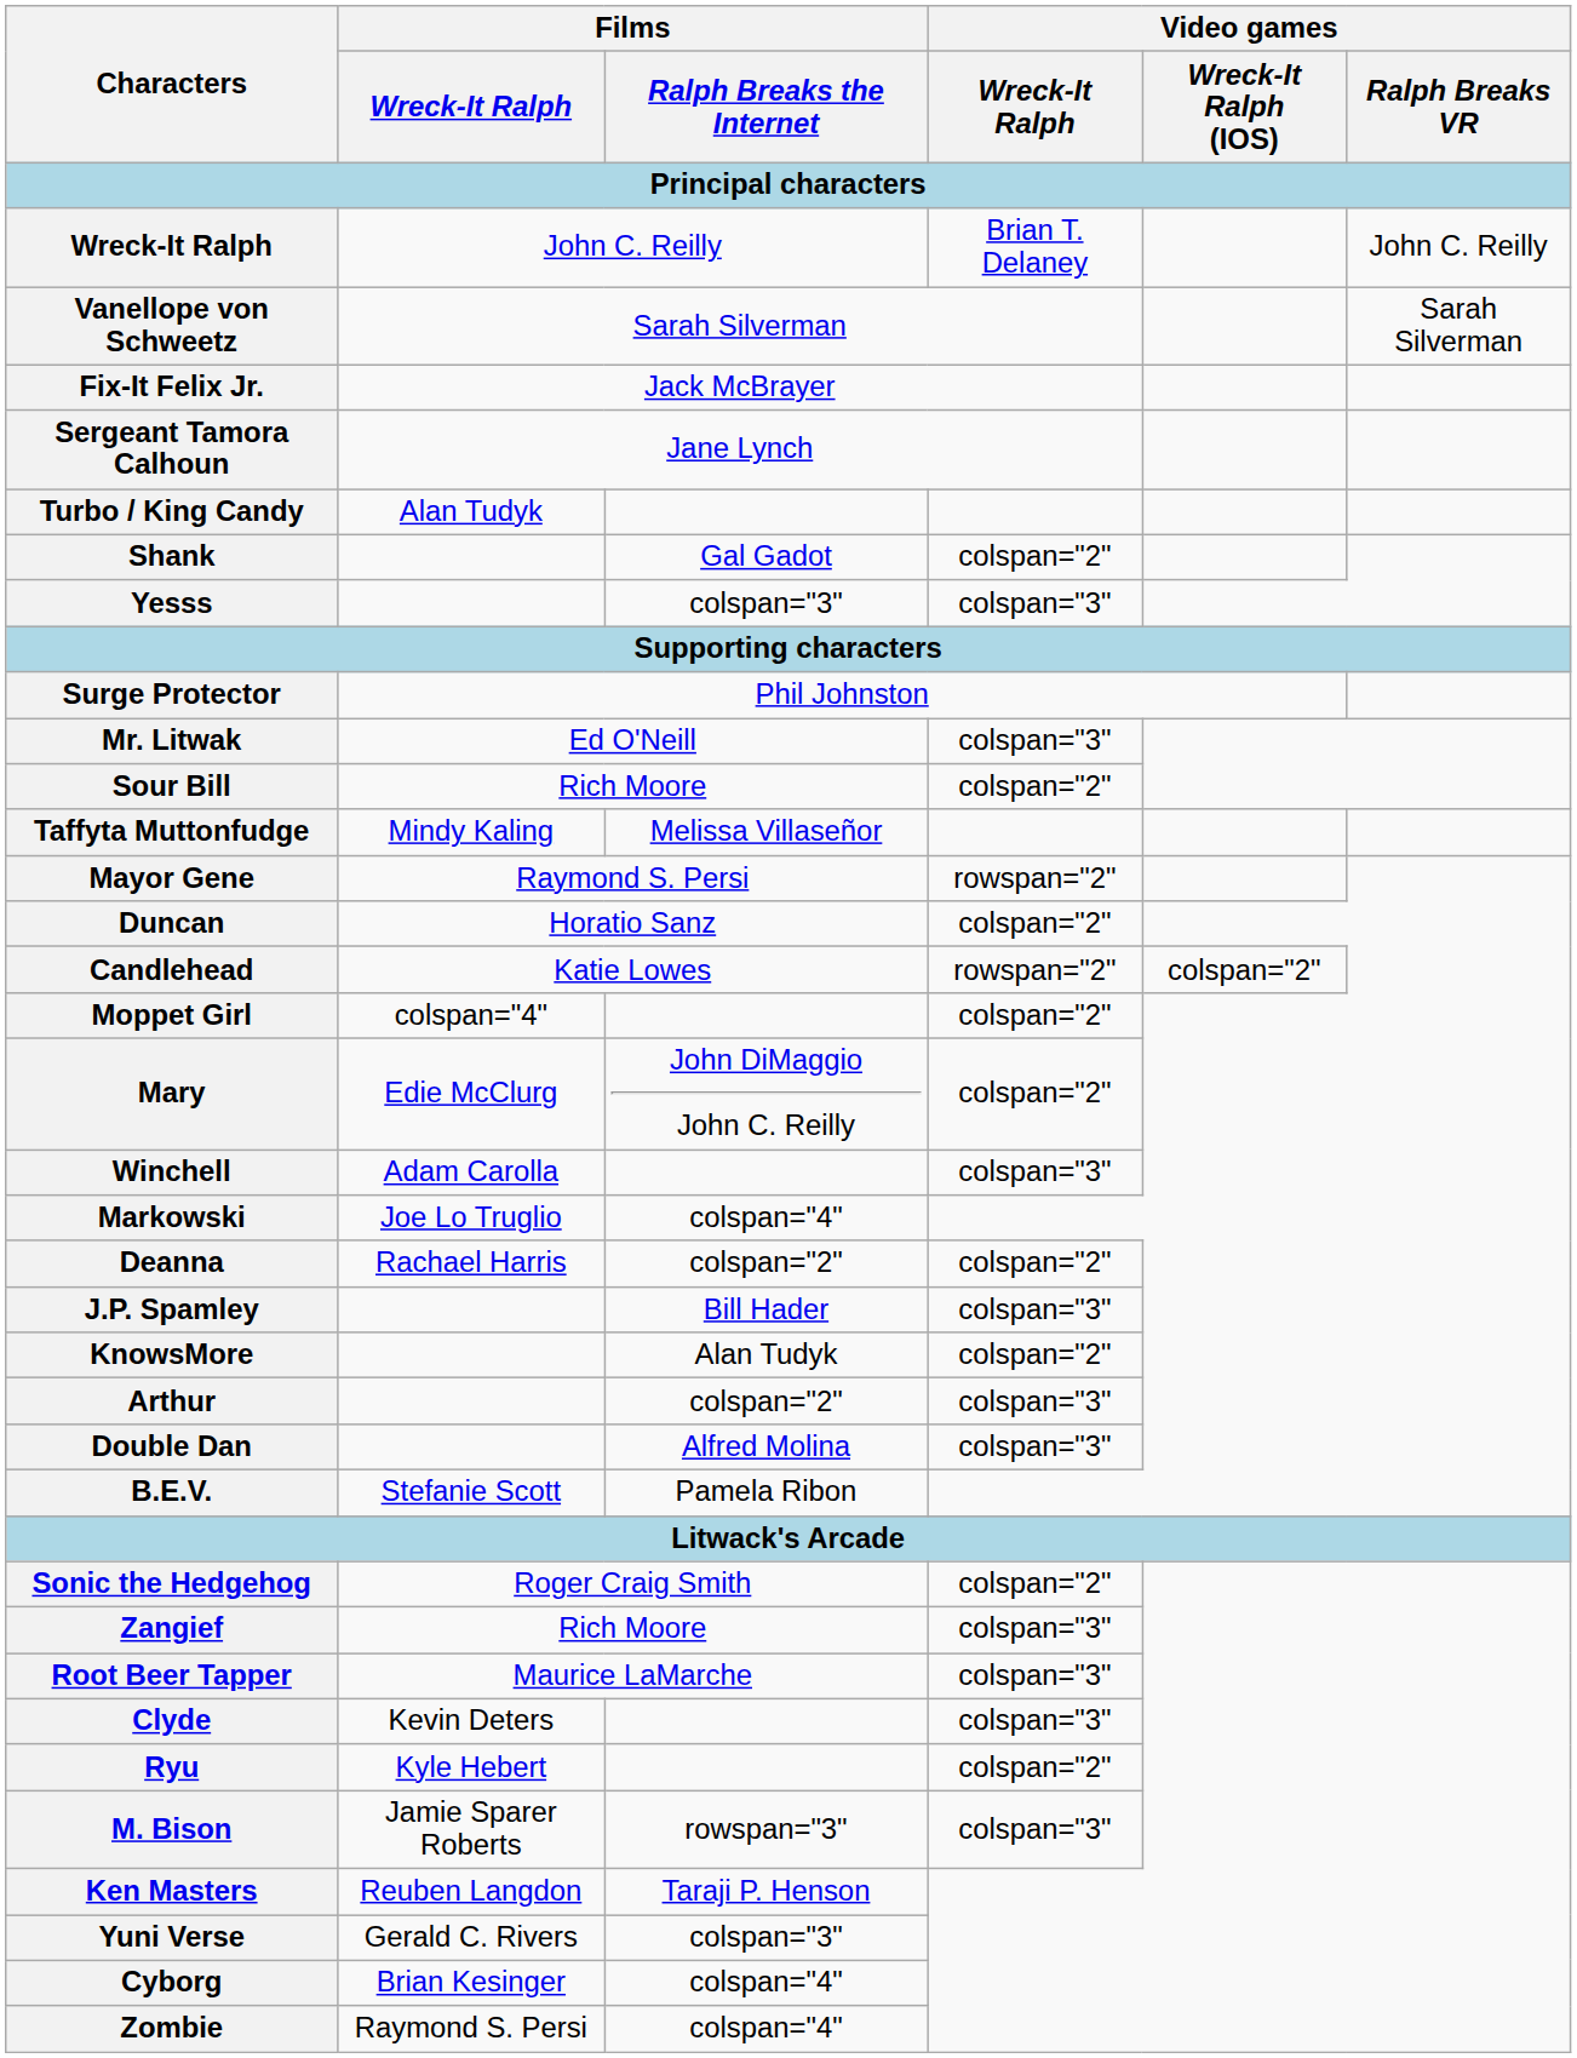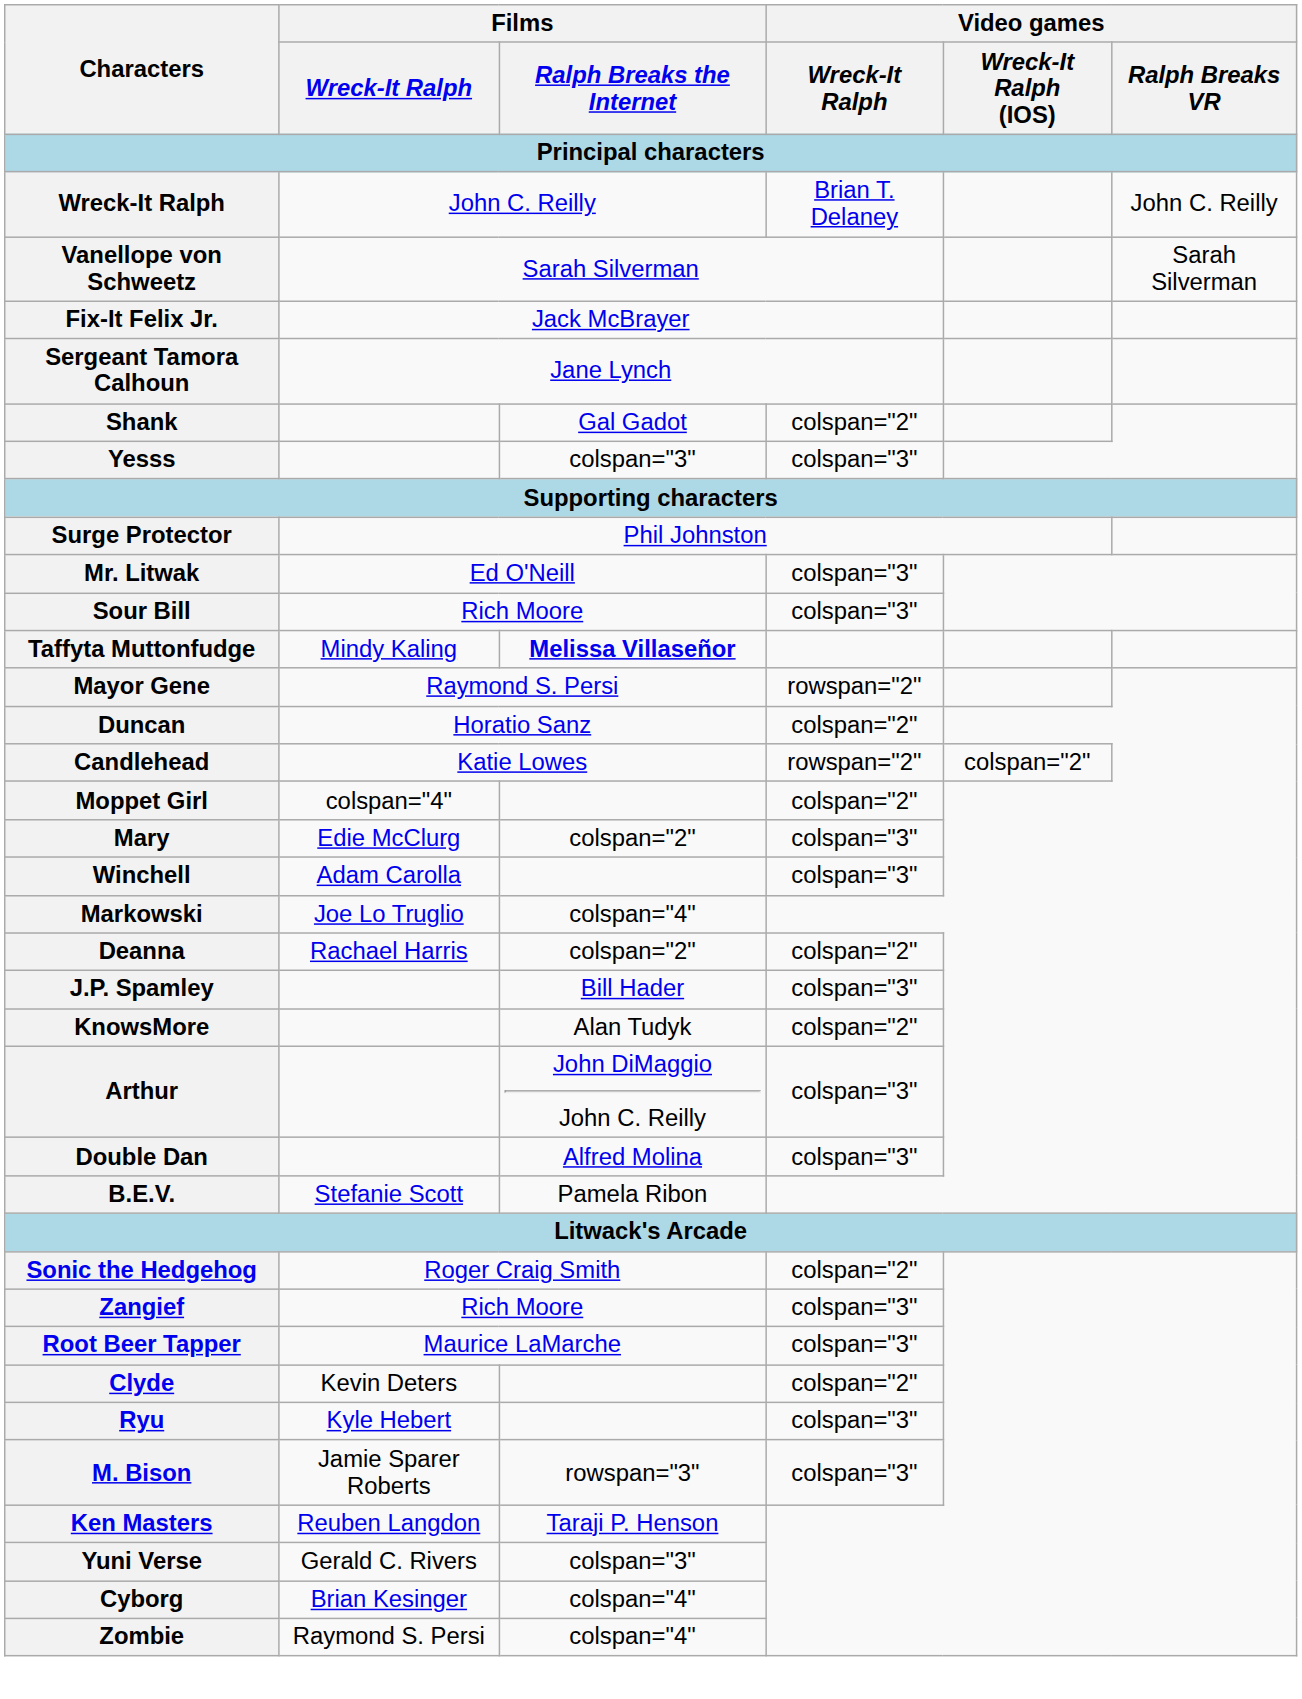- row: Turbo / King Candy | Alan Tudyk
Sour Bill | Video games / Wreck-It Ralph: colspan="2" -> colspan="3"
Taffyta Muttonfudge | Films / Ralph Breaks the Internet: normal -> bold
Mary | Films / Ralph Breaks the Internet: John DiMaggio John C. Reilly -> colspan="2"
Mary | Video games / Wreck-It Ralph: colspan="2" -> colspan="3"
Arthur | Films / Ralph Breaks the Internet: colspan="2" -> John DiMaggio John C. Reilly
Clyde | Video games / Wreck-It Ralph: colspan="3" -> colspan="2"
Ryu | Video games / Wreck-It Ralph: colspan="2" -> colspan="3"
